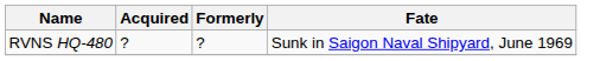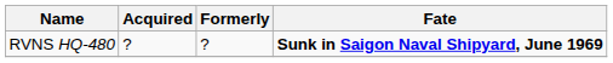RVNS HQ-480 | Fate: normal -> bold
